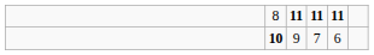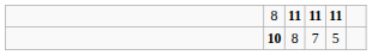row 2 | column 3: 9 -> 8
row 2 | column 5: 6 -> 5
